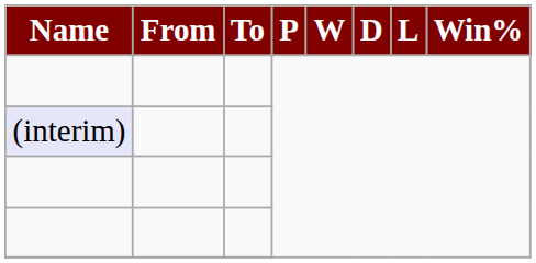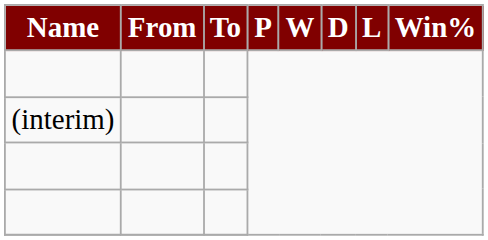(interim) | Name: lavender background -> no background
